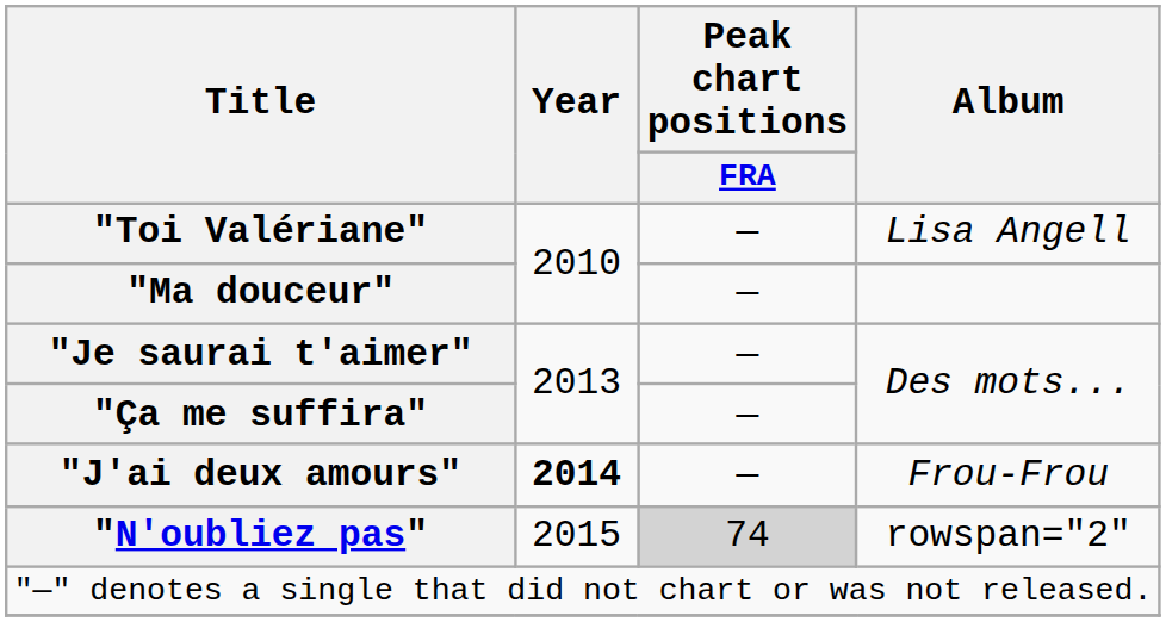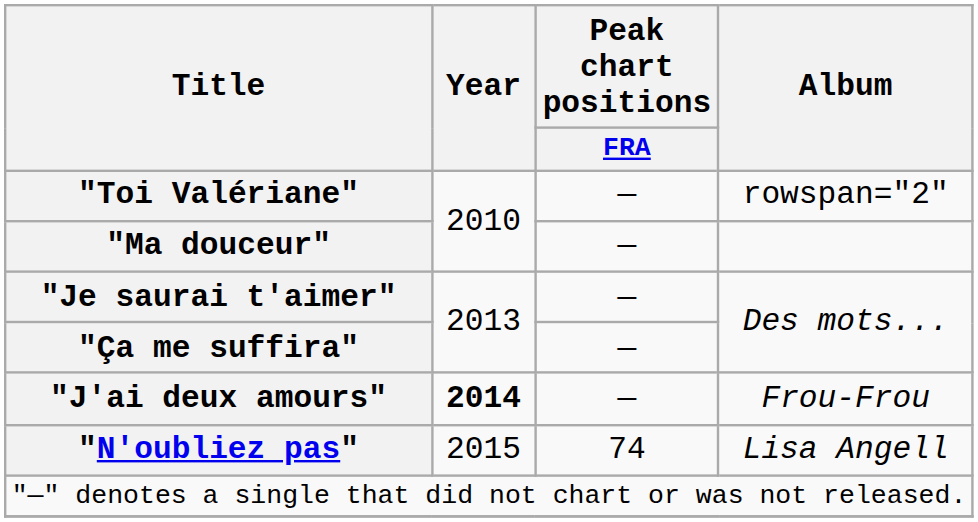"Toi Valériane" | Album: Lisa Angell -> rowspan="2"
"N'oubliez pas" | Peak chart positions / FRA: lightgrey background -> no background
"N'oubliez pas" | Album: rowspan="2" -> Lisa Angell
